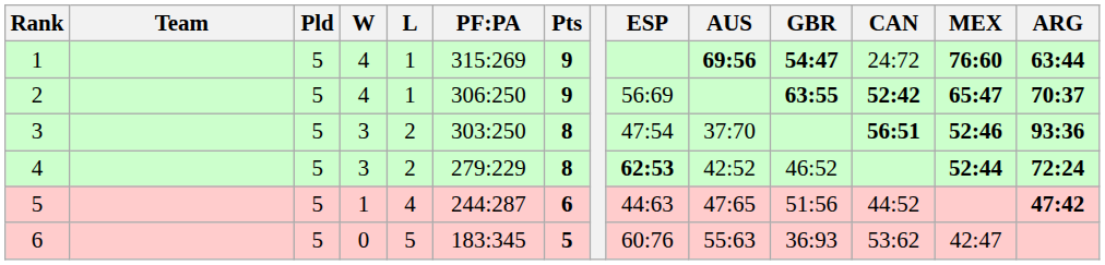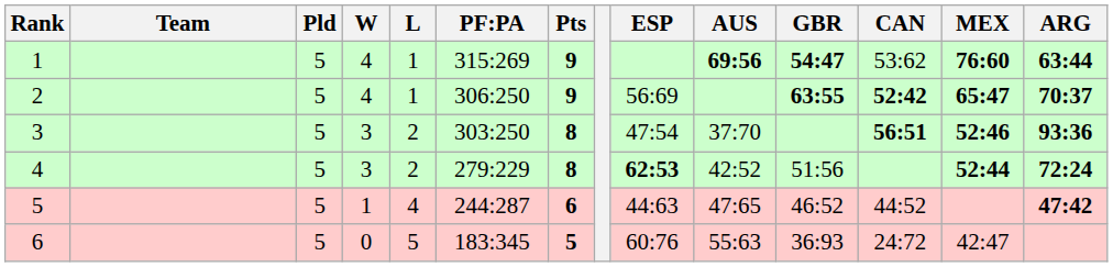row 2 | CAN: 24:72 -> 53:62
row 5 | GBR: 46:52 -> 51:56
row 6 | GBR: 51:56 -> 46:52
row 7 | CAN: 53:62 -> 24:72
